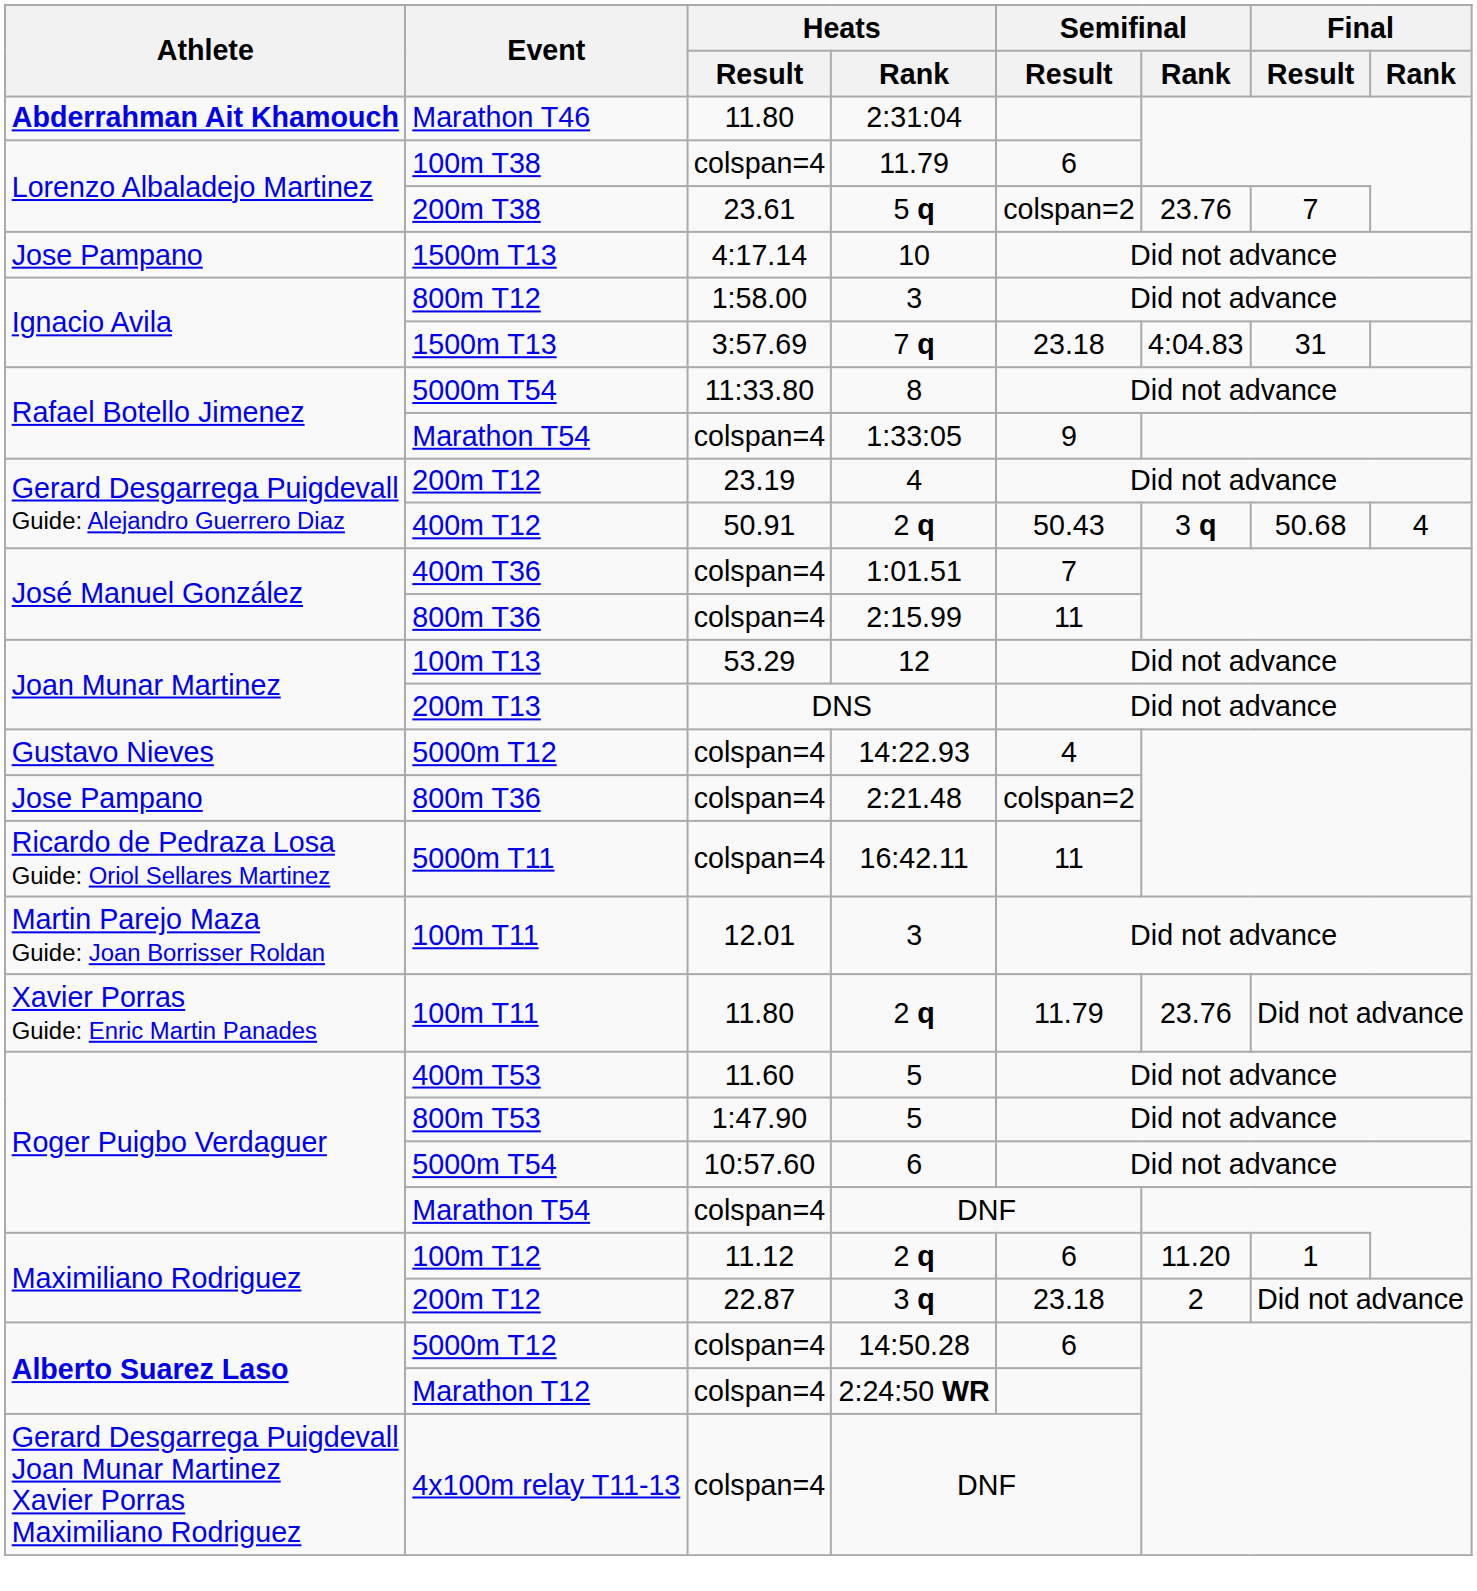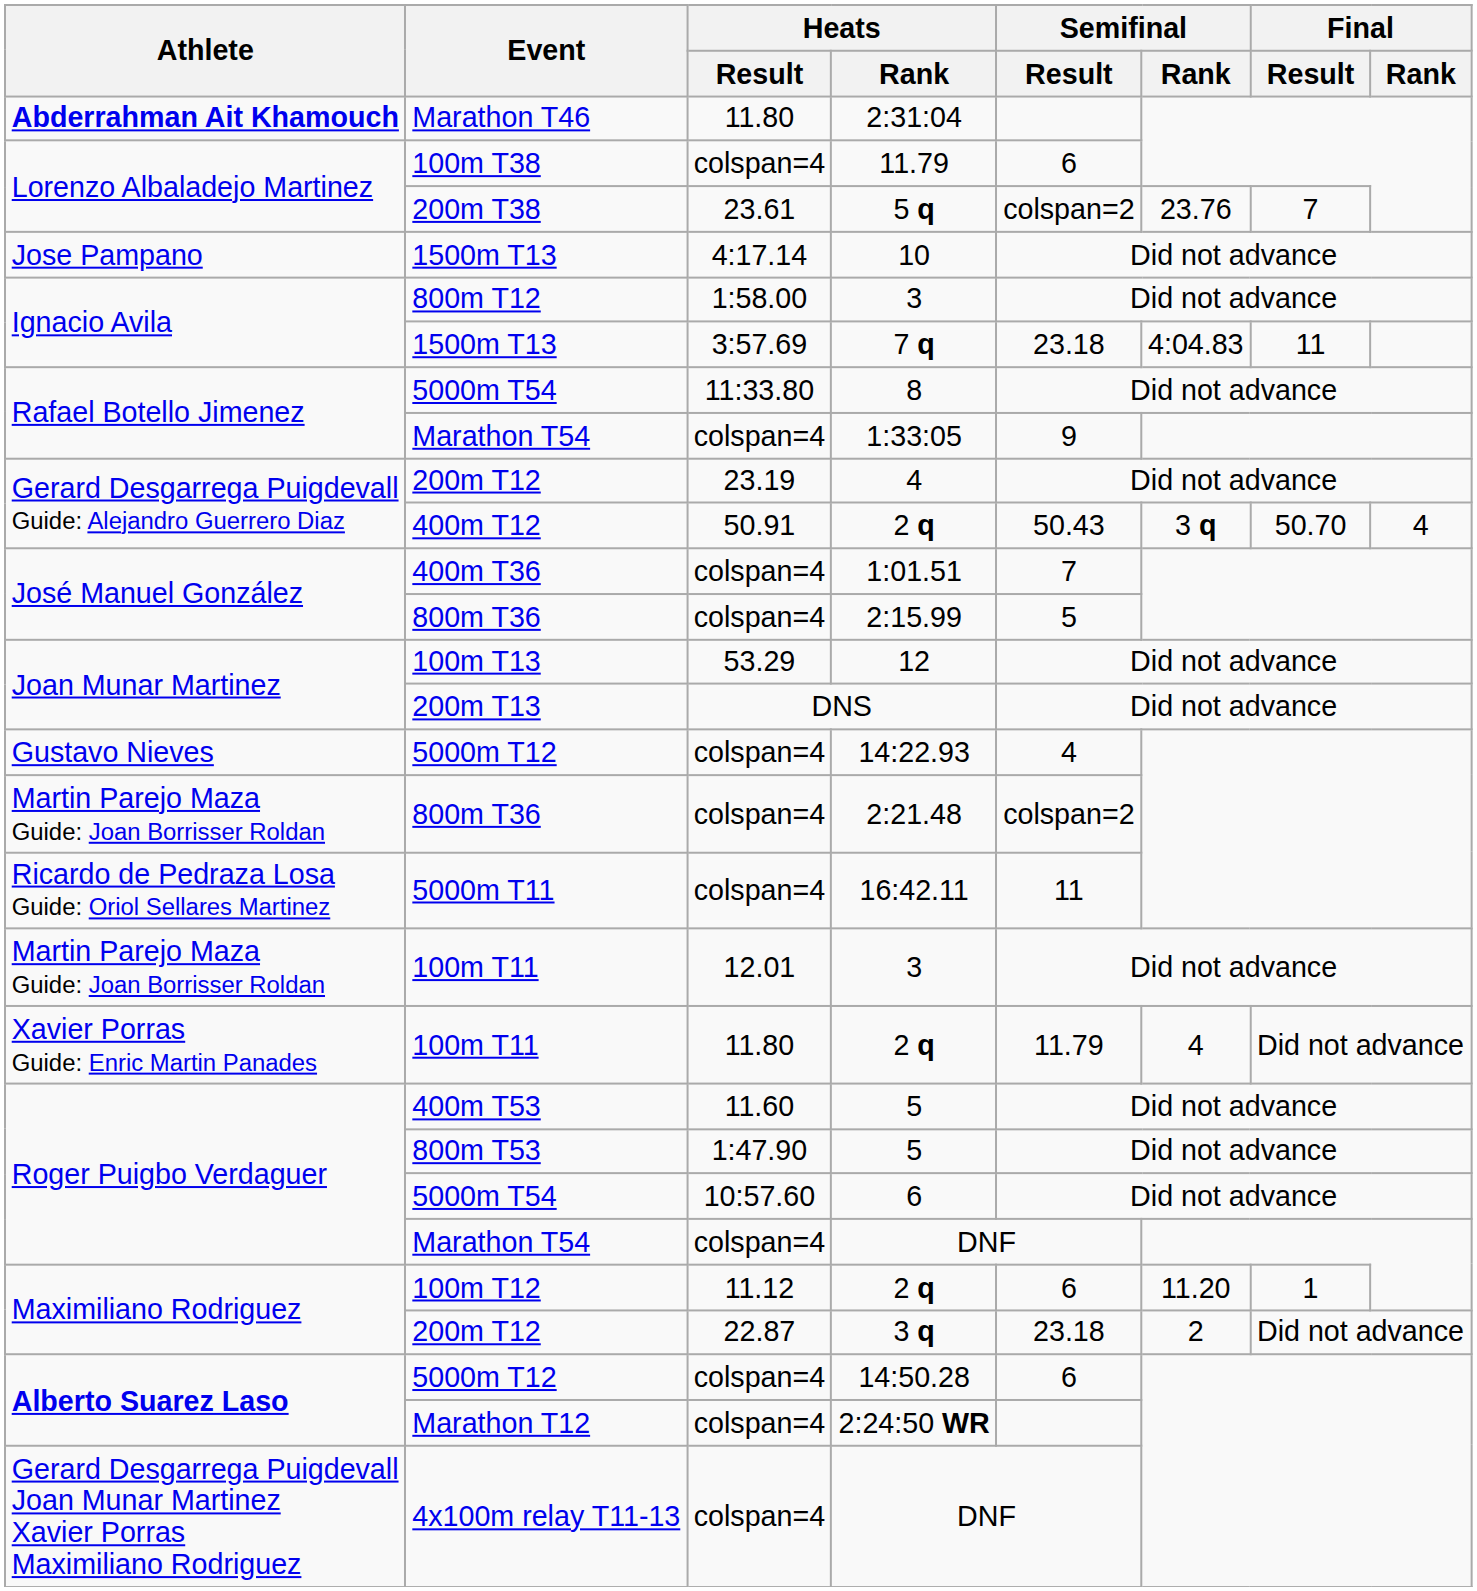7 q | Final / Result: 31 -> 11
400m T12 / 2 q | Final / Result: 50.68 -> 50.70
2:15.99 | Semifinal / Result: 11 -> 5
2:21.48 | Athlete: Jose Pampano -> Martin Parejo Maza Guide: Joan Borrisser Roldan
100m T11 / 2 q | Semifinal / Rank: 23.76 -> 4
